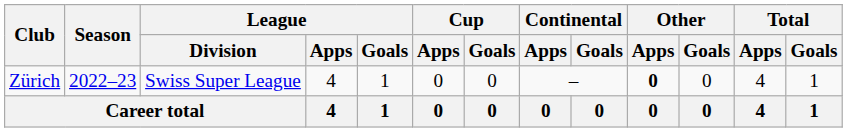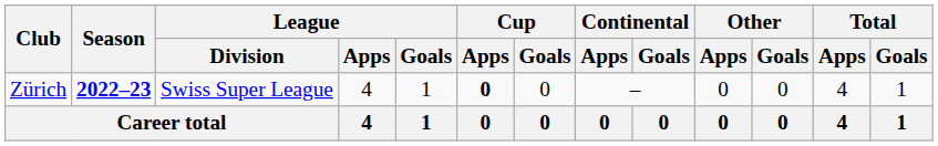Zürich | Season: normal -> bold
Zürich | Cup / Apps: normal -> bold
Zürich | Other / Apps: bold -> normal
